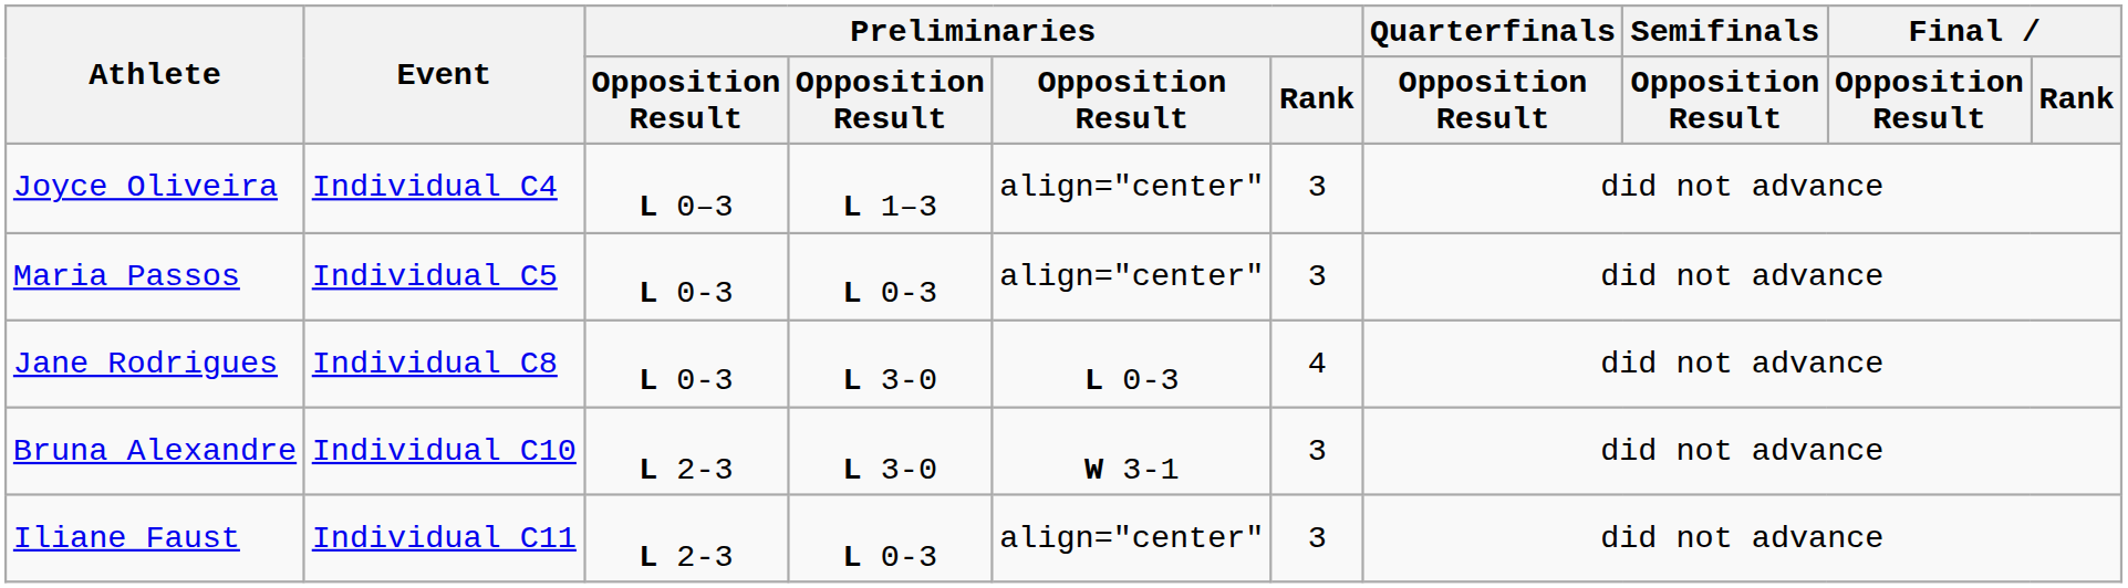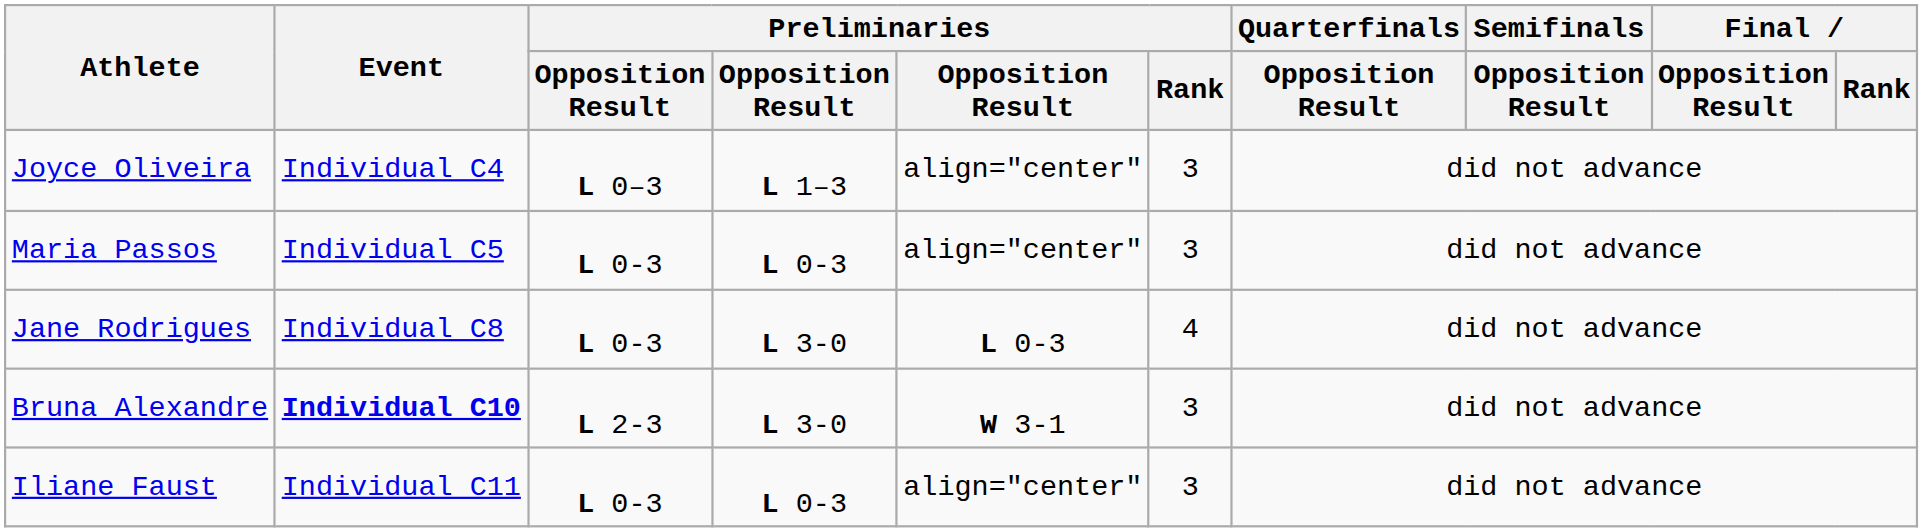Bruna Alexandre | Event: normal -> bold
Iliane Faust | column 3: L 2-3 -> L 0-3
